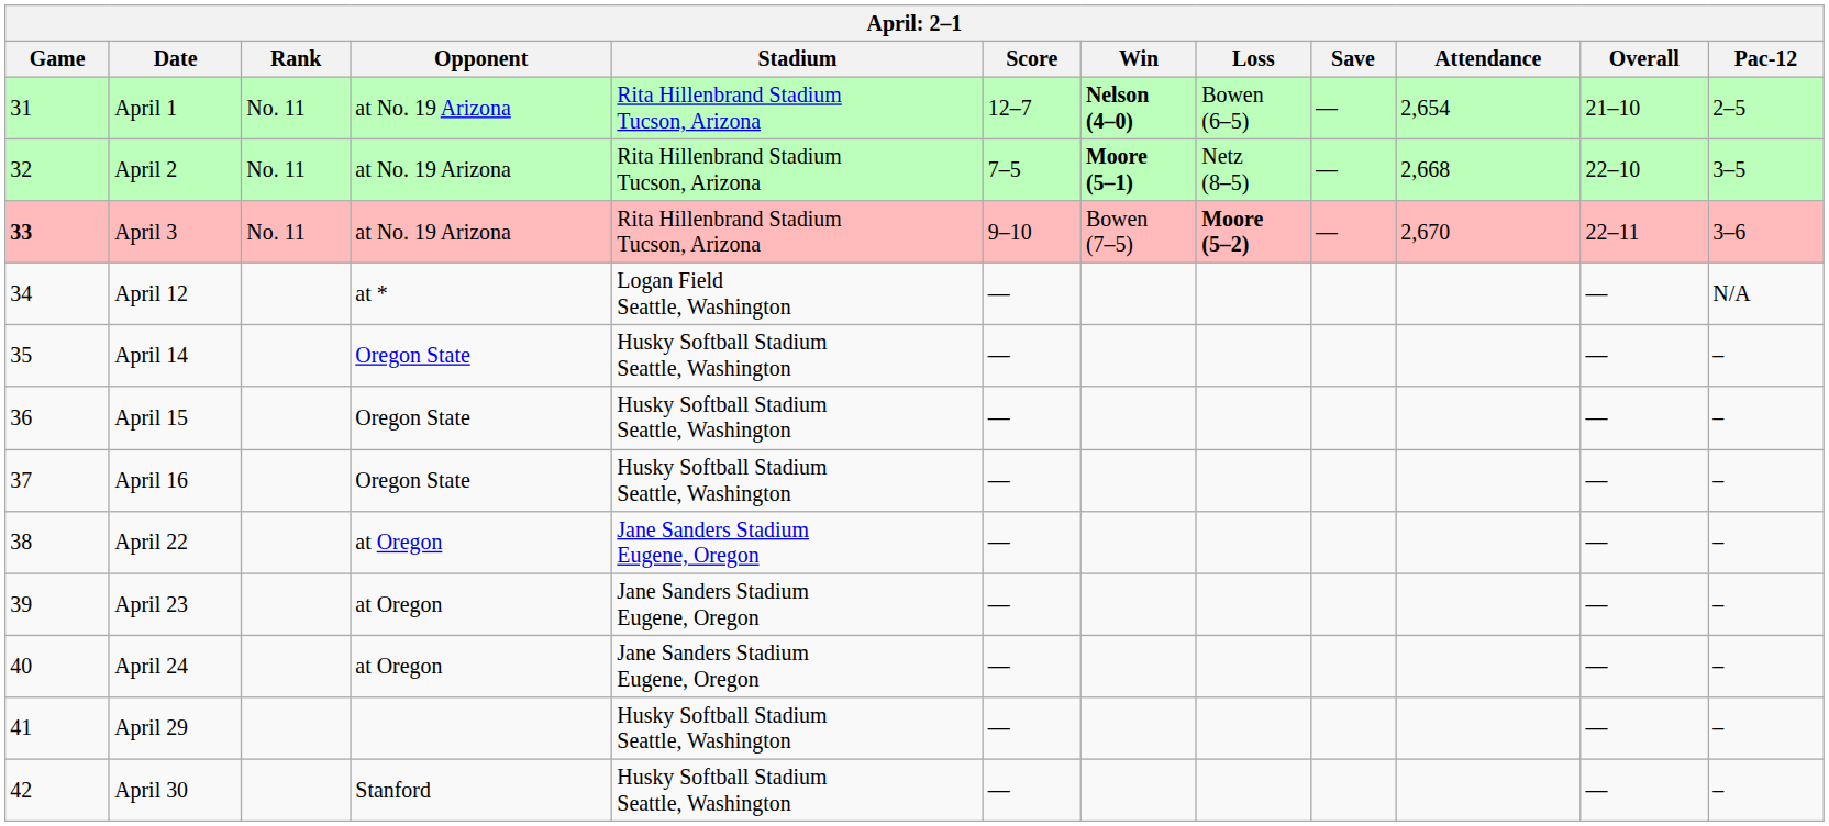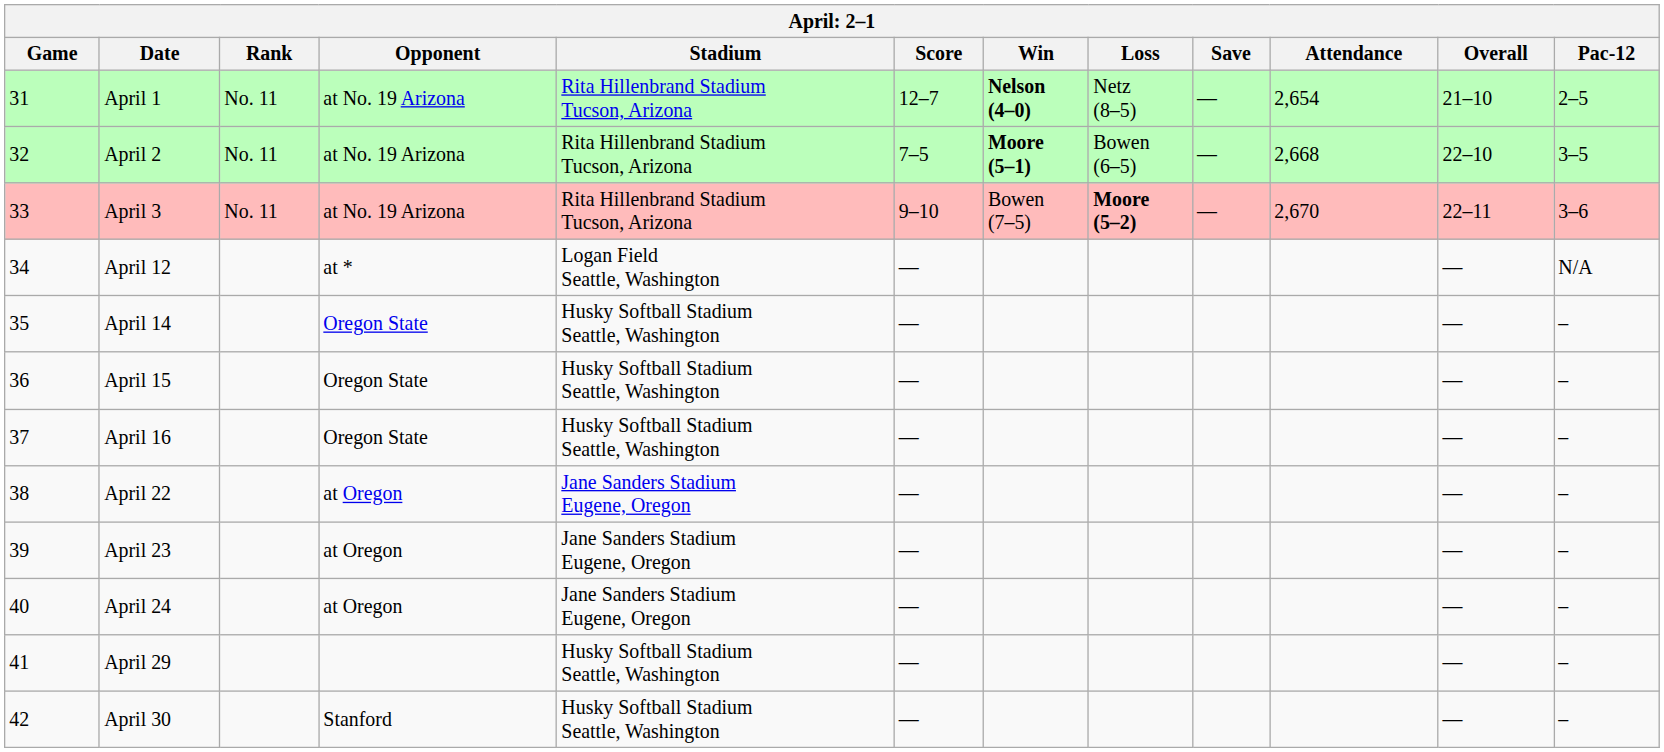April 1 | Loss: Bowen (6–5) -> Netz (8–5)
April 2 | Loss: Netz (8–5) -> Bowen (6–5)
April 3 | Game: bold -> normal
